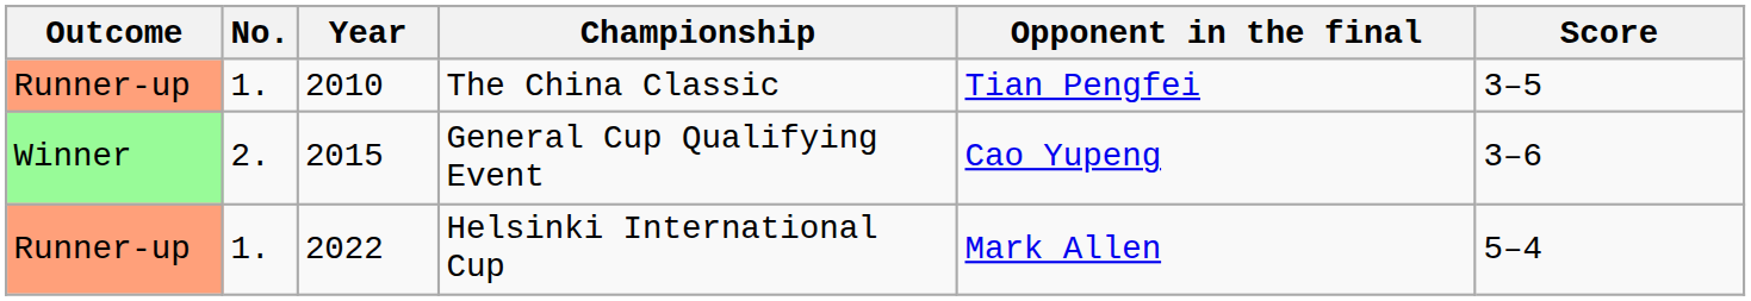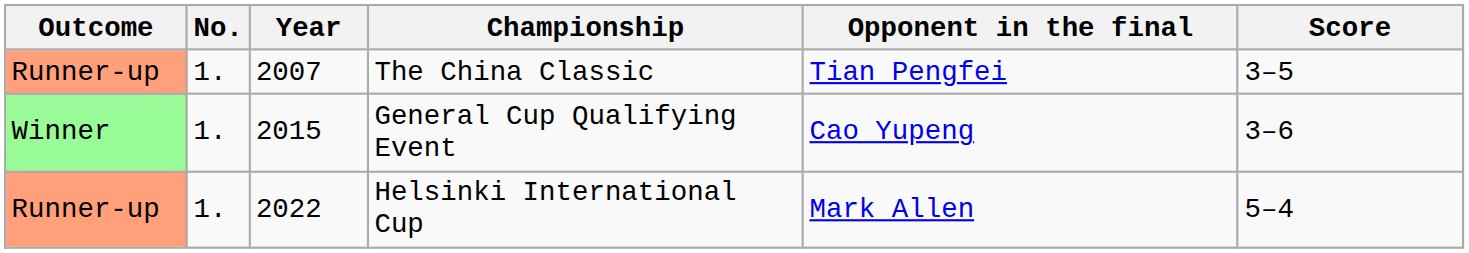The China Classic | Year: 2010 -> 2007
General Cup Qualifying Event | No.: 2. -> 1.
